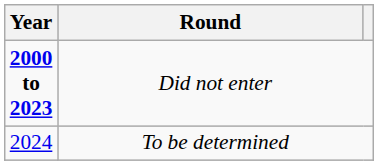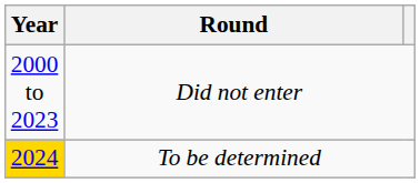2000 to 2023 | Year: bold -> normal
2024 | Year: no background -> gold background
